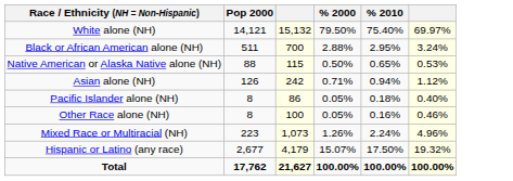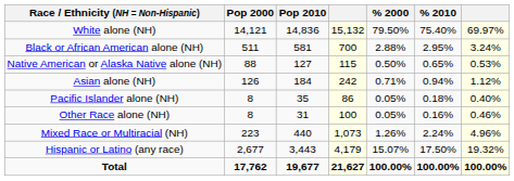+ column: Pop 2010 | 14,836 | 581 | 127 | 184 | 35 | 31 | 440 | 3,443 | 19,677
